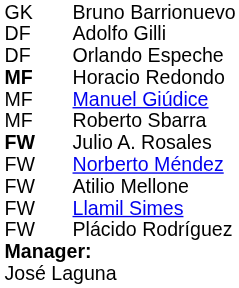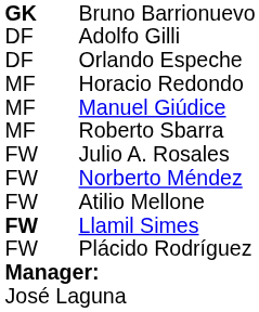Bruno Barrionuevo | column 1: normal -> bold
Horacio Redondo | column 1: bold -> normal
Julio A. Rosales | column 1: bold -> normal
Llamil Simes | column 1: normal -> bold
